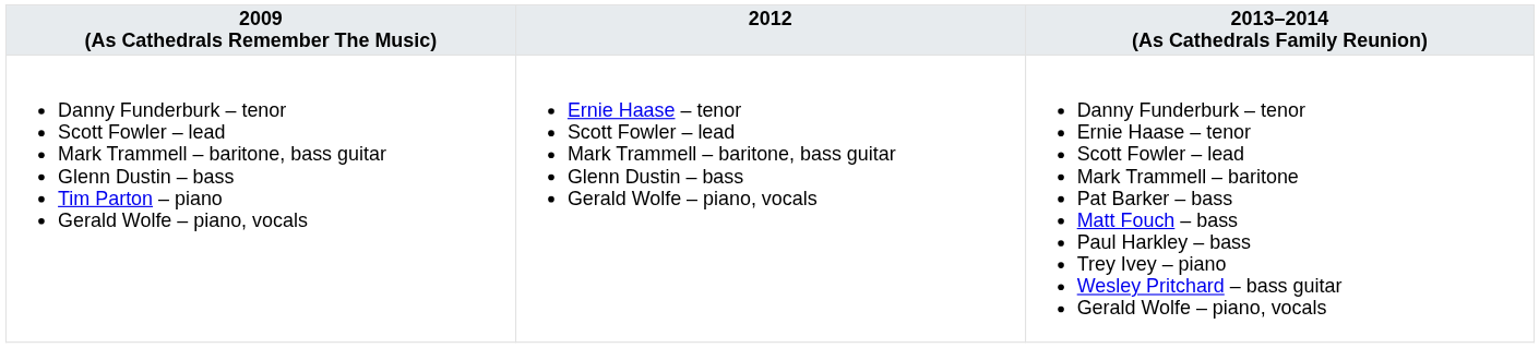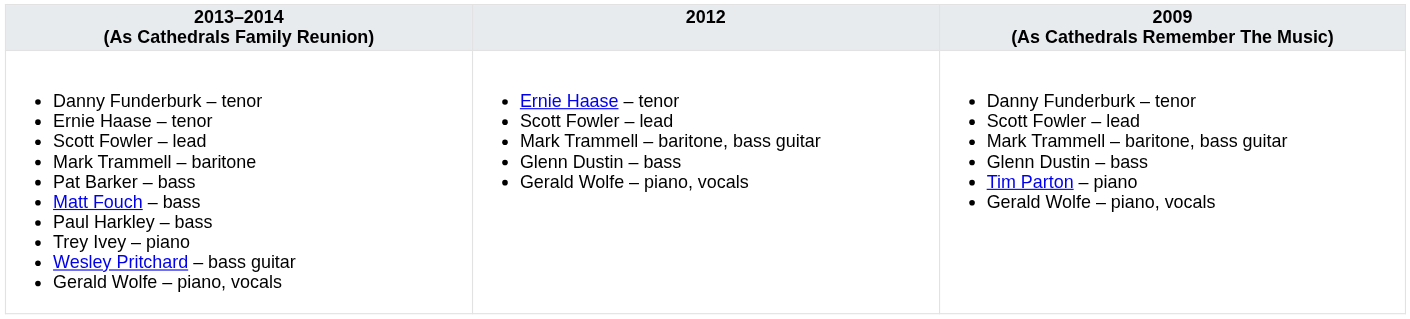columns swapped: 2009 (As Cathedrals Remember The Music) <-> 2013–2014 (As Cathedrals Family Reunion)
